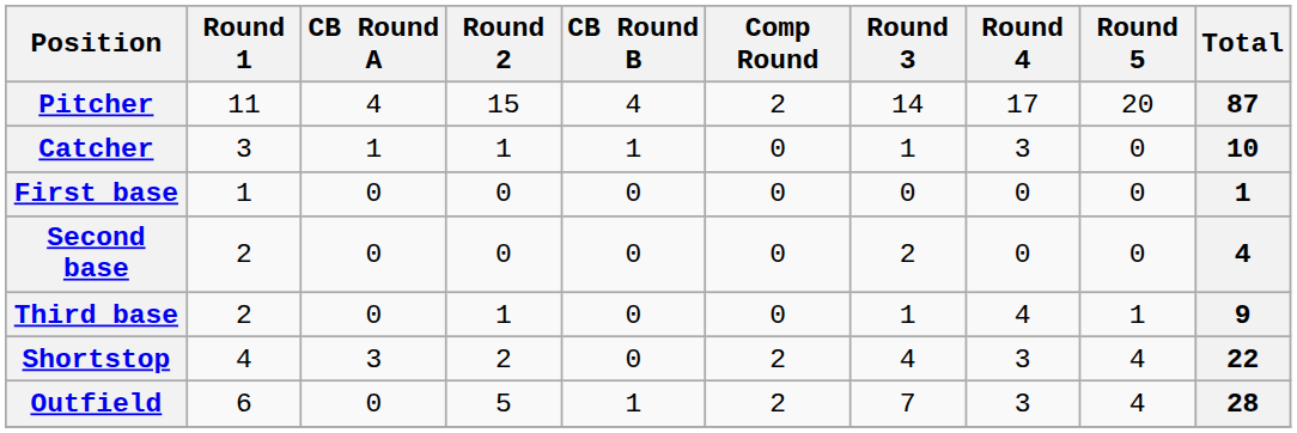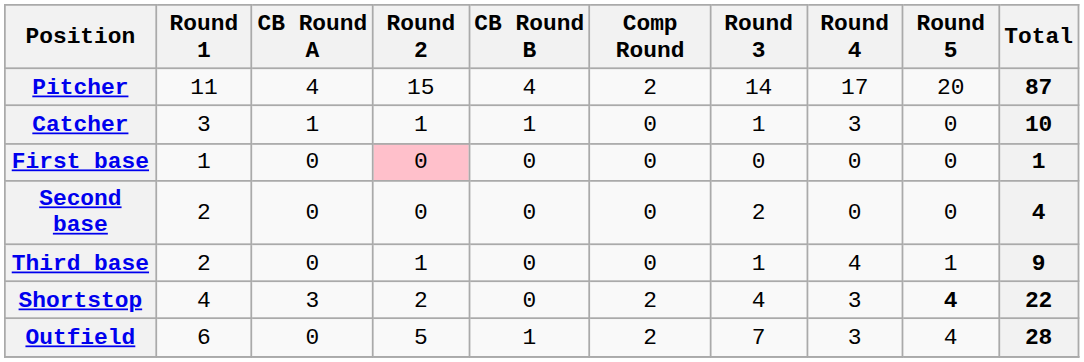First base | Round 2: no background -> pink background
Shortstop | Round 5: normal -> bold
